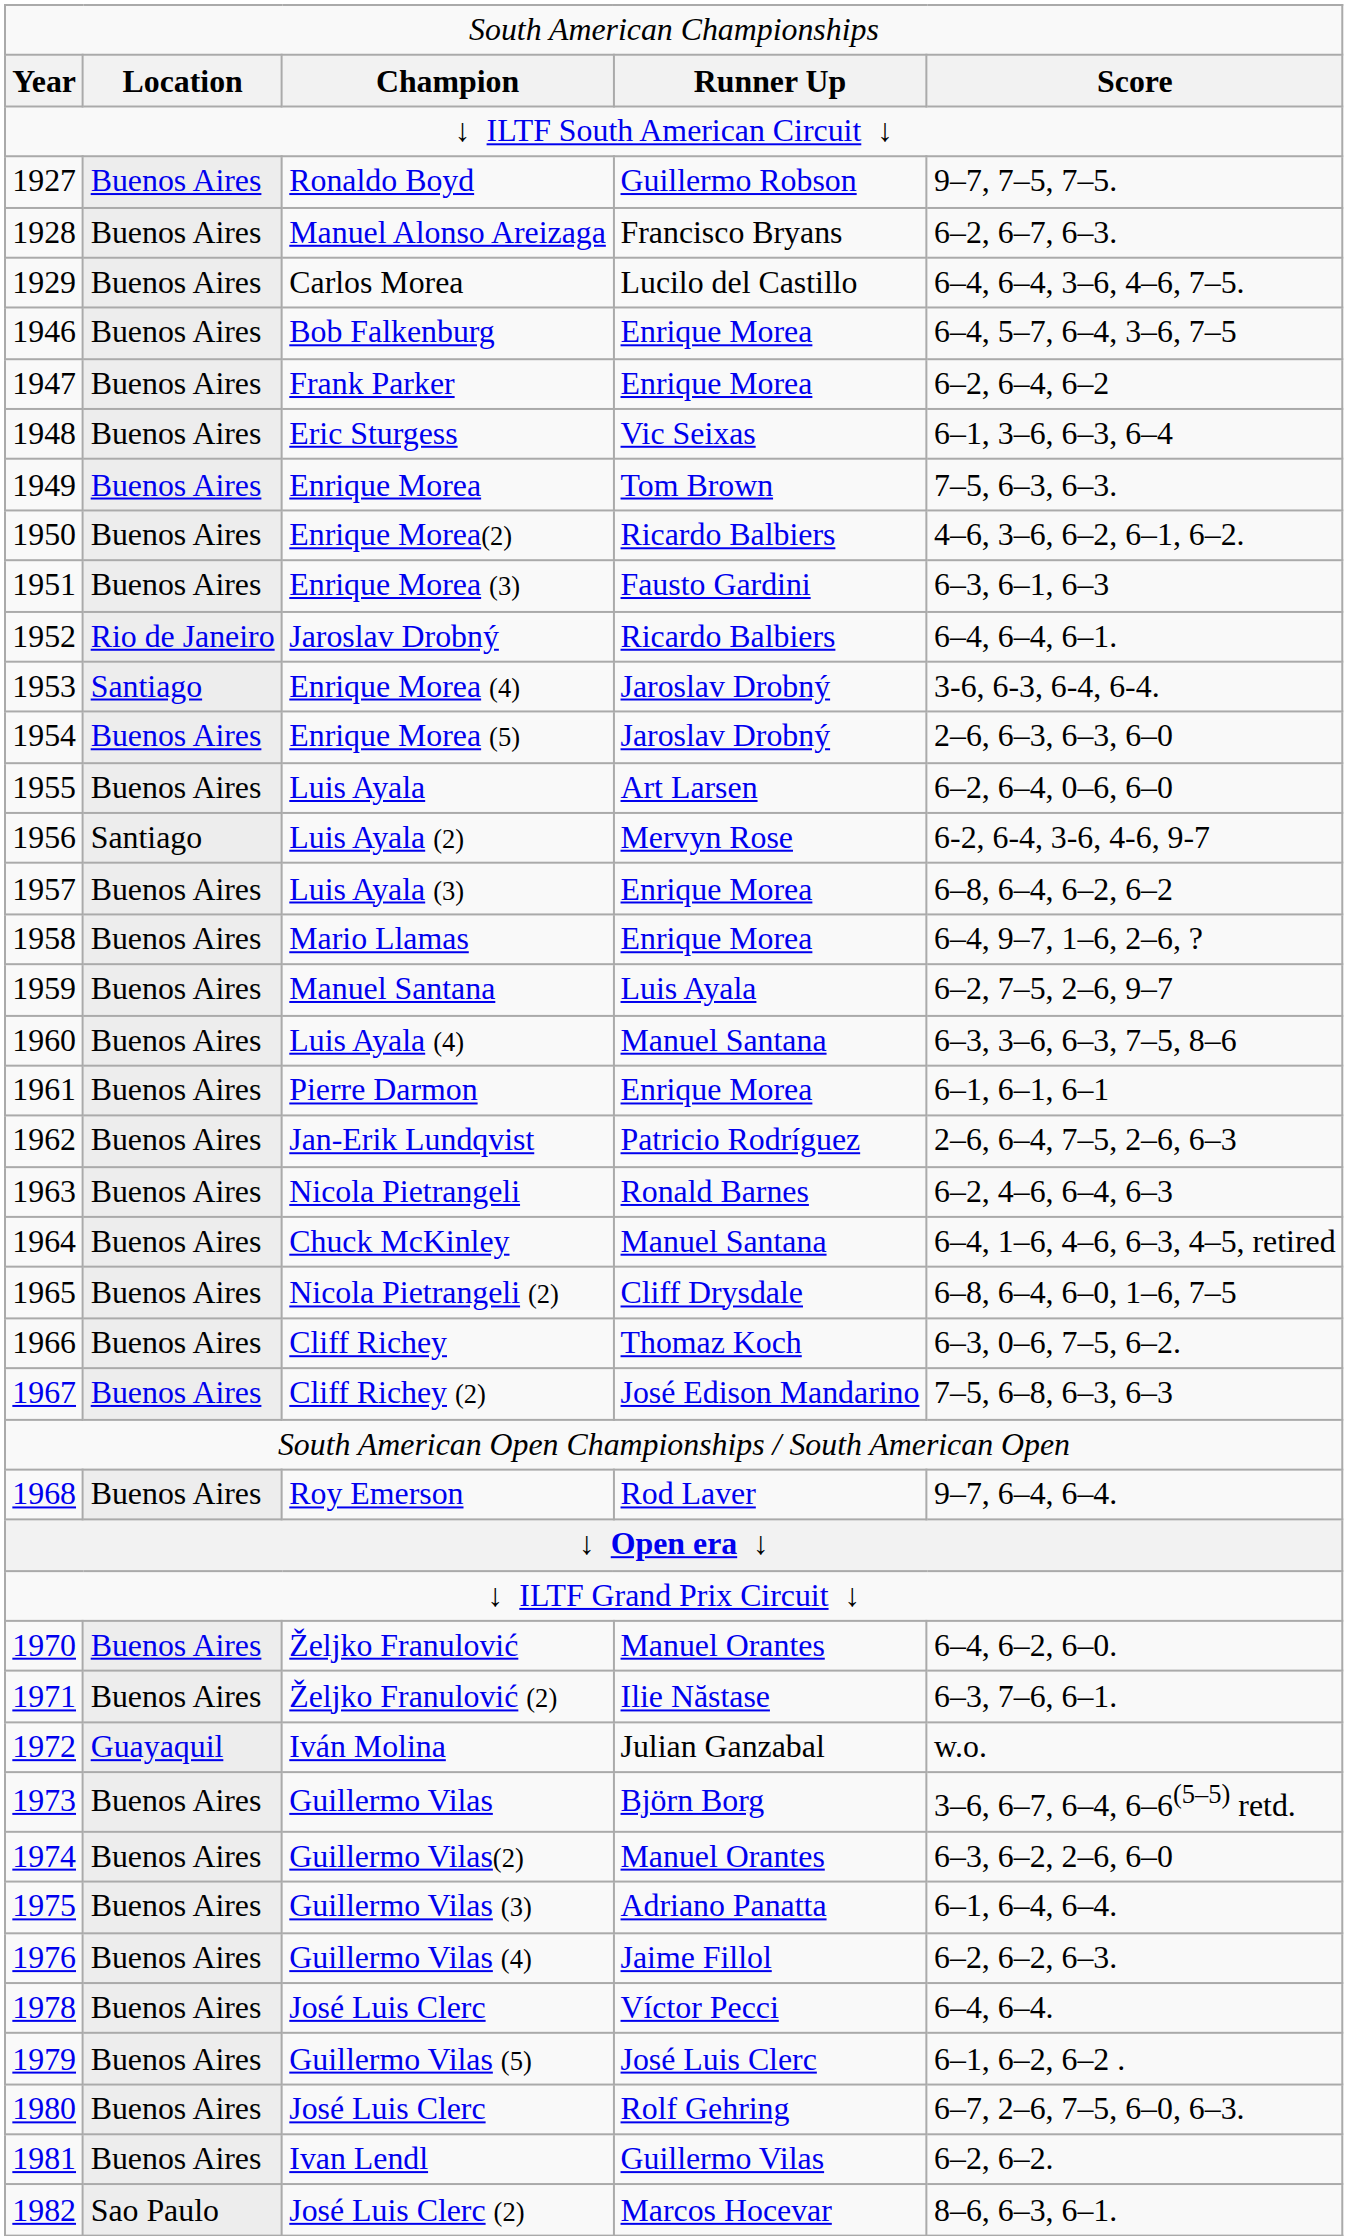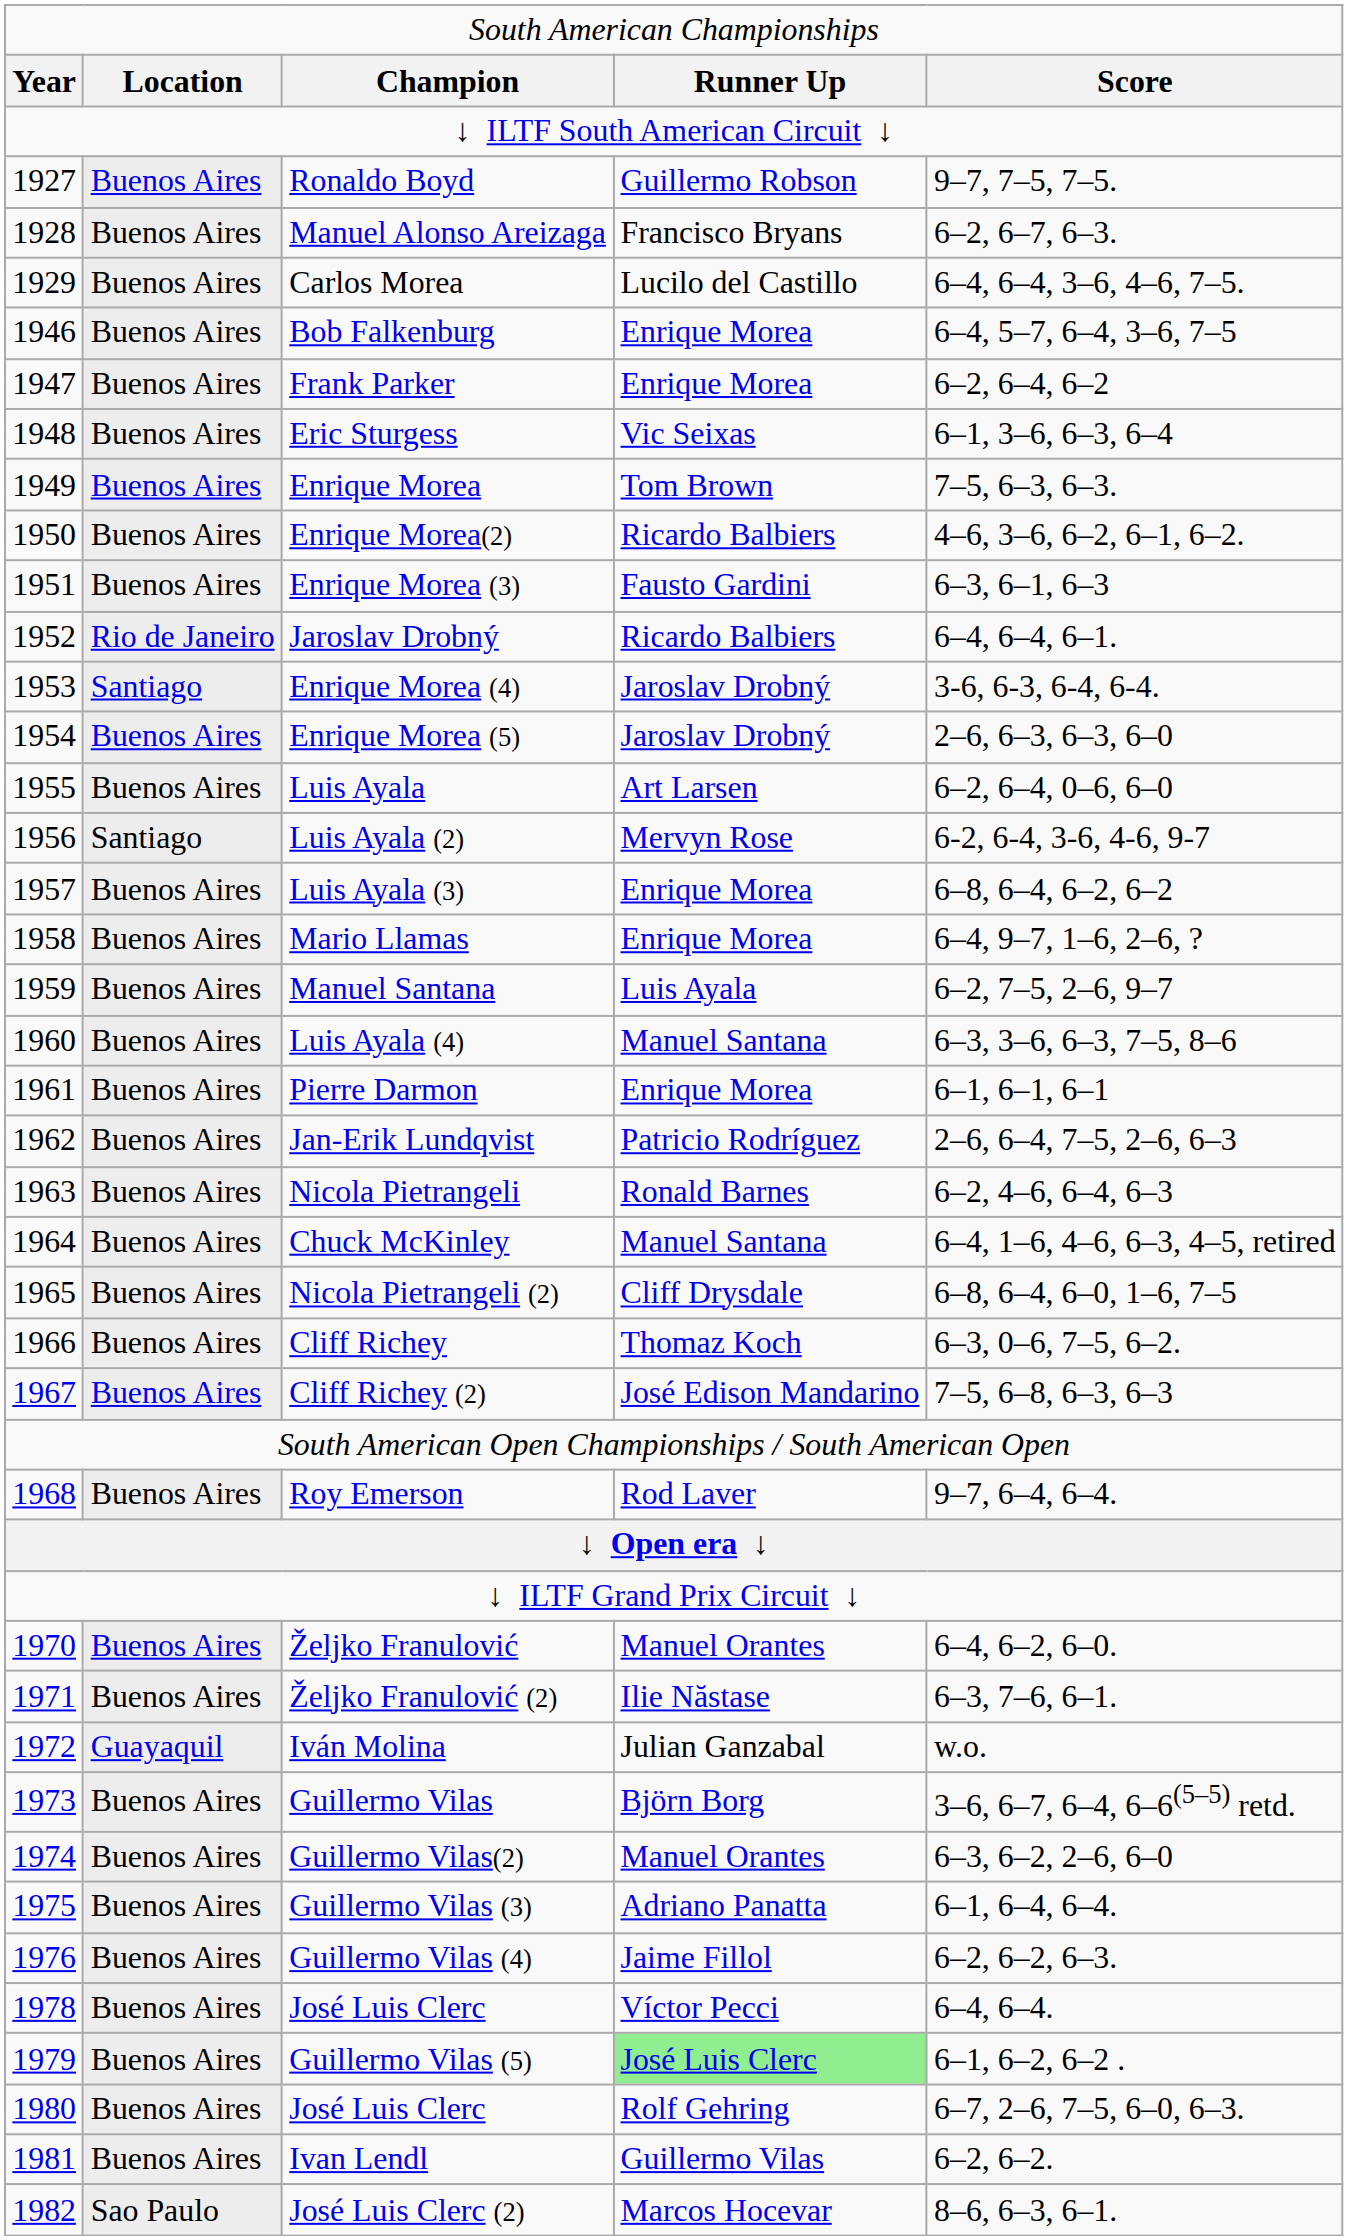Guillermo Vilas (5) | column 4: no background -> lightgreen background
